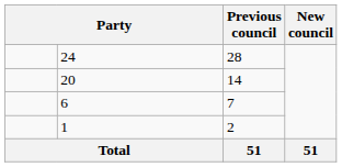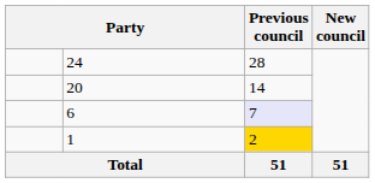6 | Previous council: no background -> lavender background
1 | Previous council: no background -> gold background
